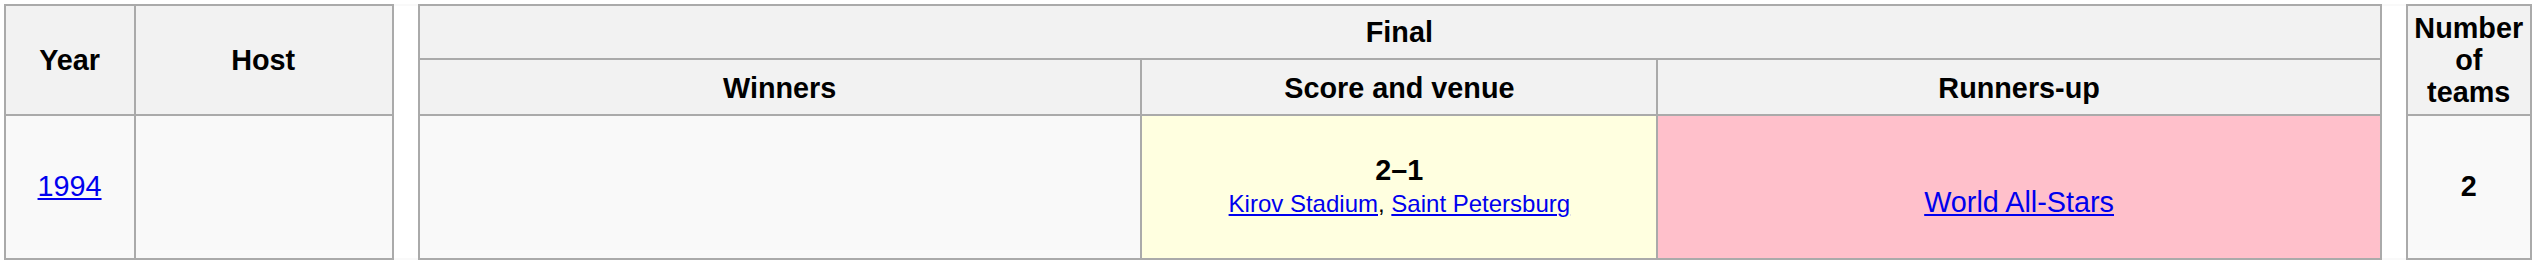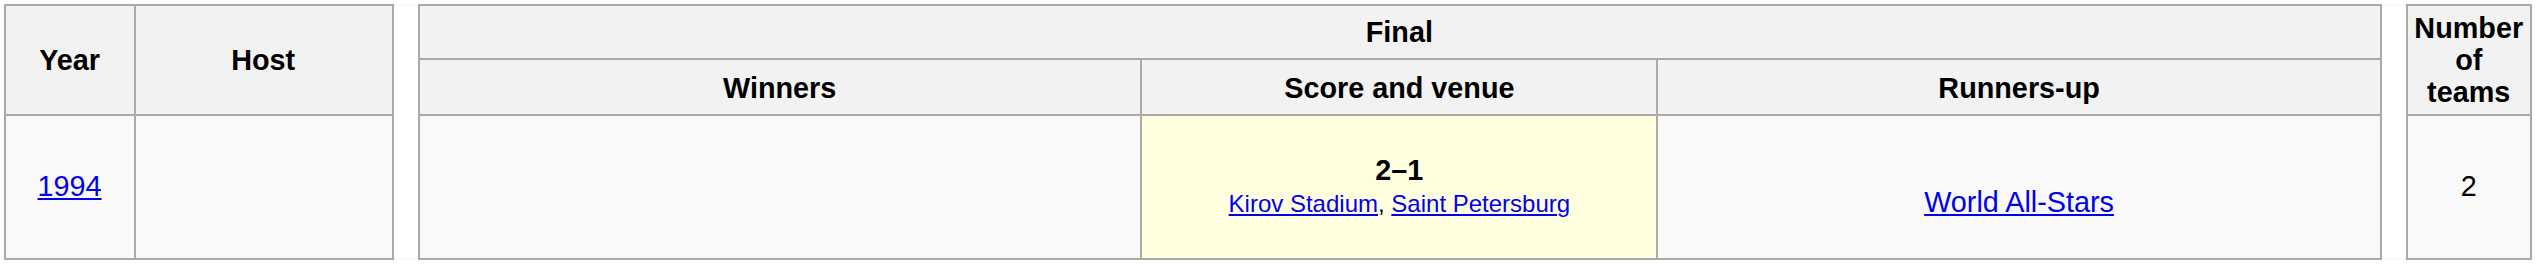1994 | Final / Runners-up: pink background -> no background
1994 | Number of teams: bold -> normal
